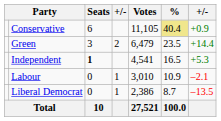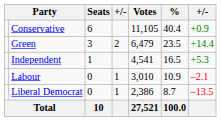Conservative | %: khaki background -> no background
Independent | Seats: bold -> normal
